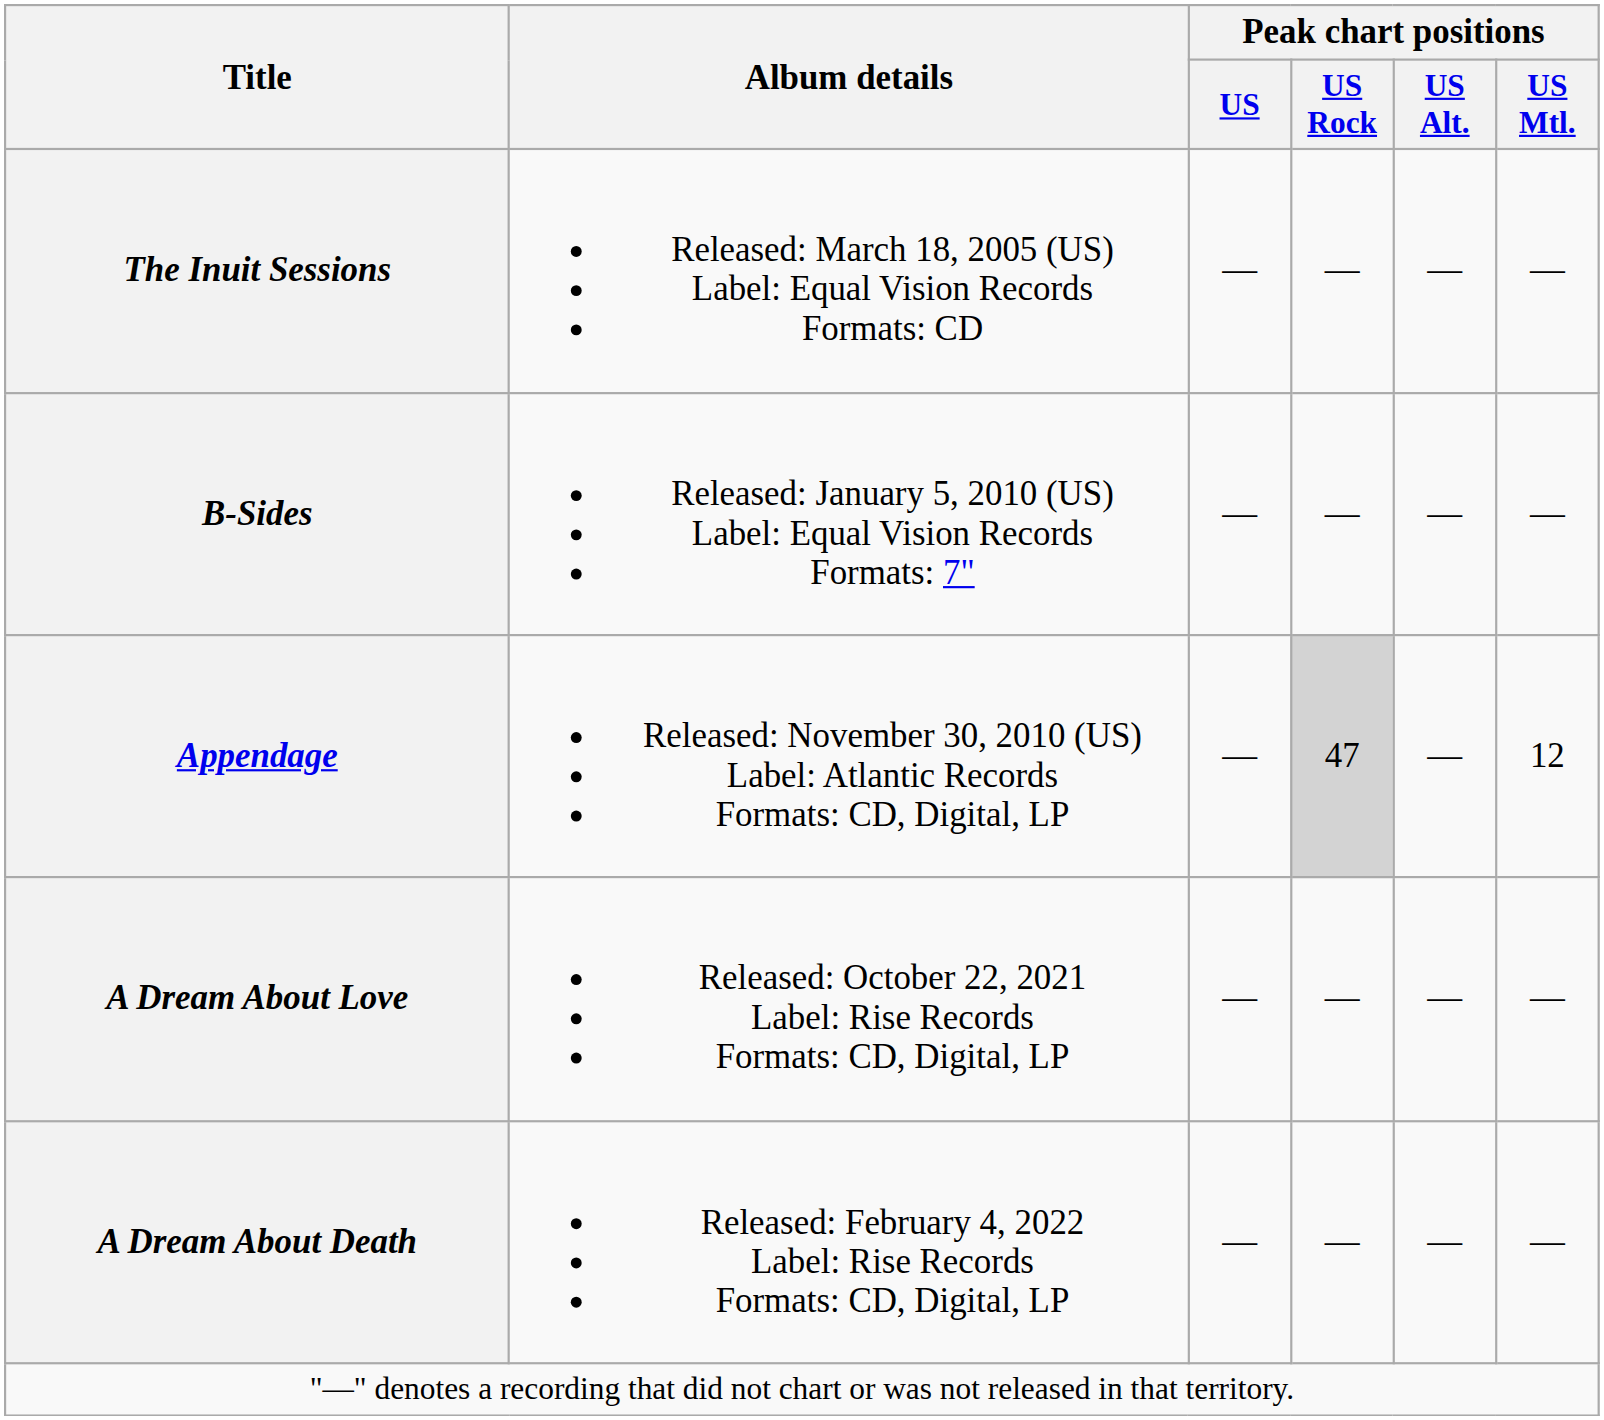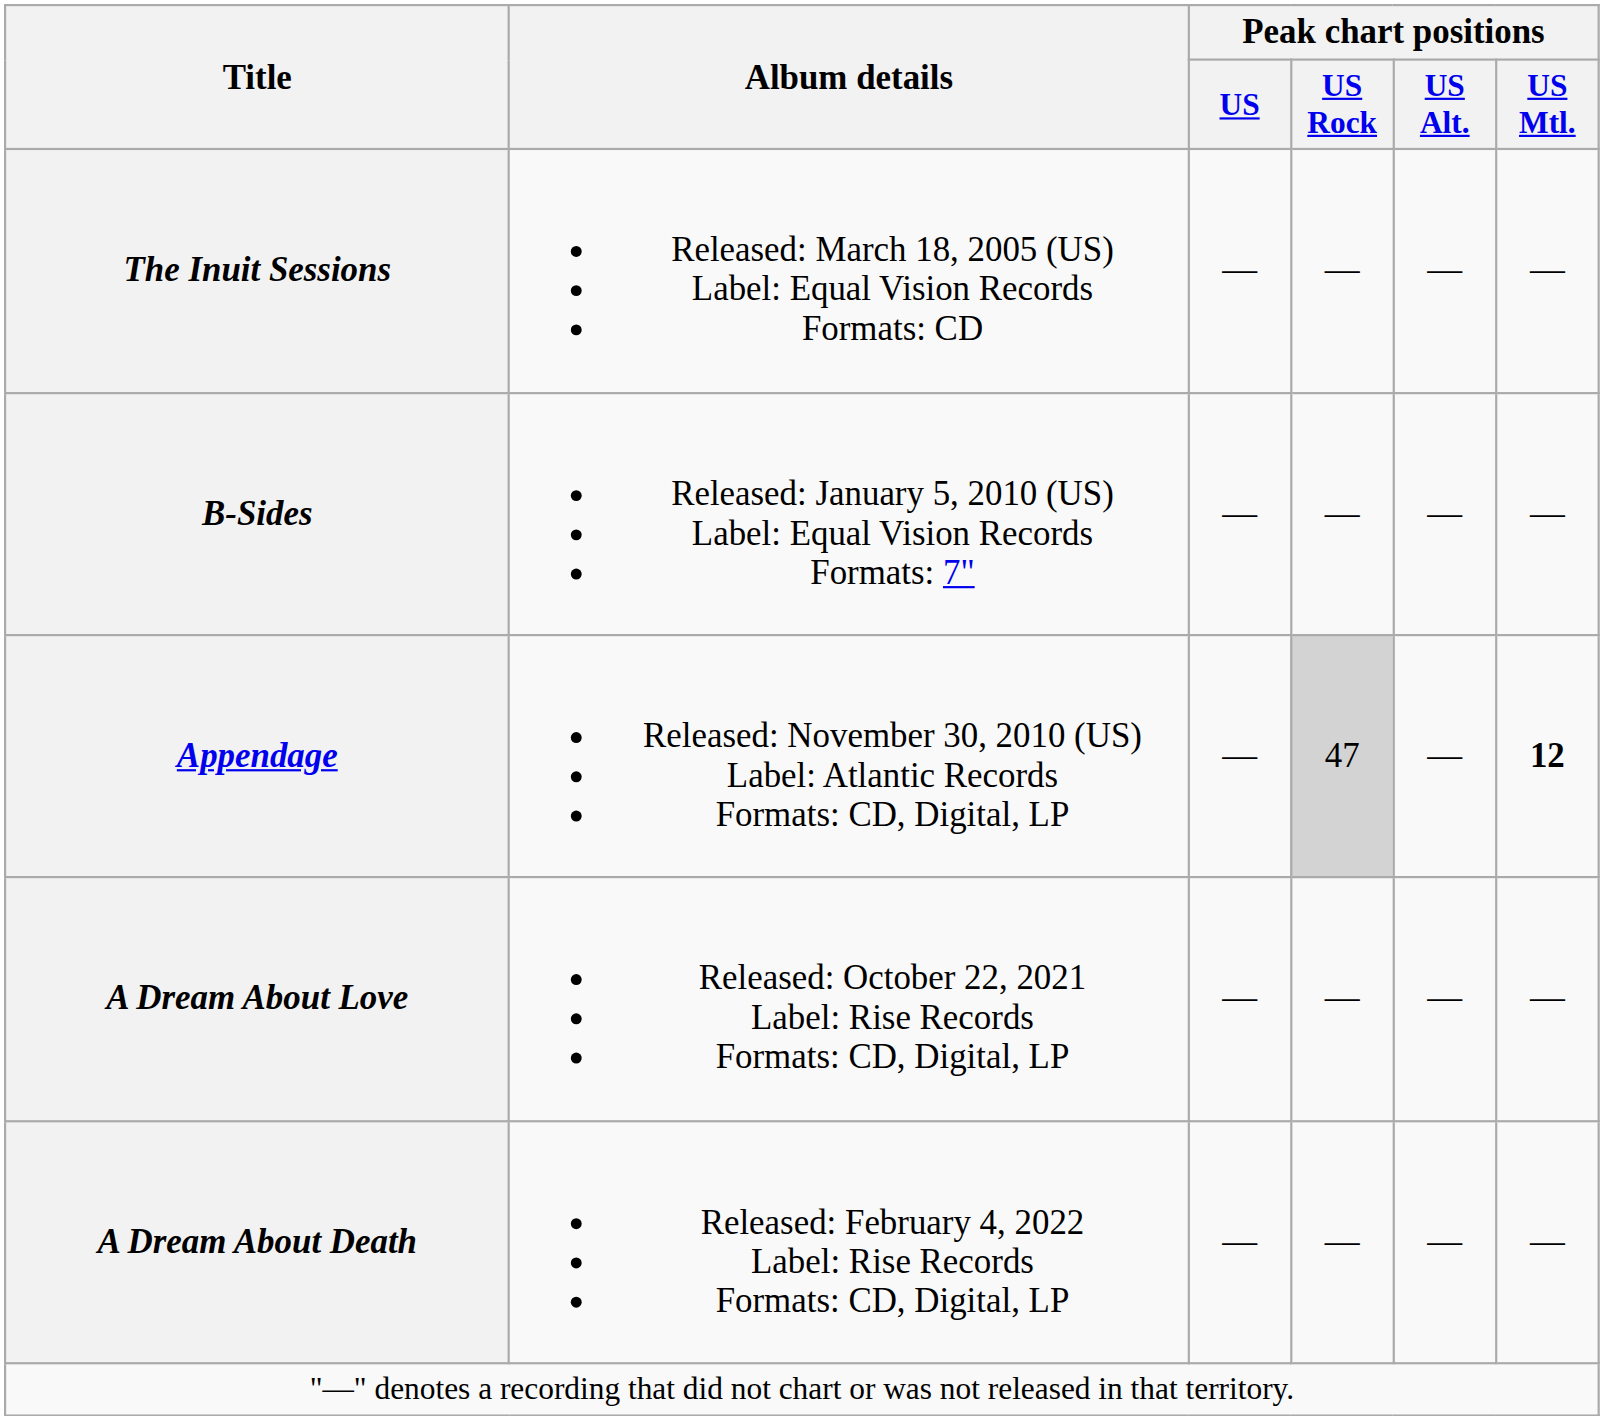Appendage | Peak chart positions / US Mtl.: normal -> bold
